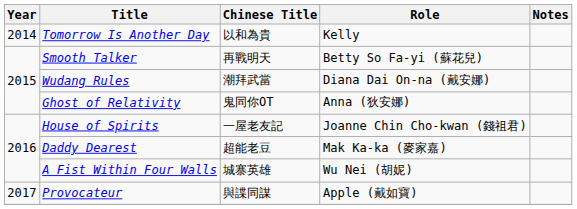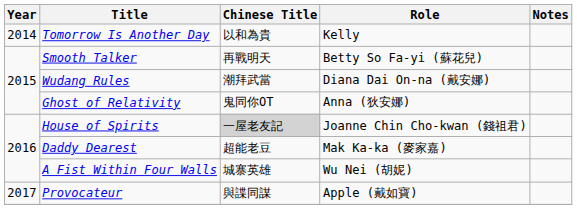House of Spirits | Chinese Title: no background -> lightgrey background
